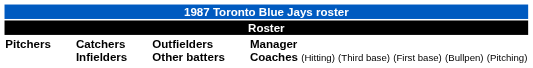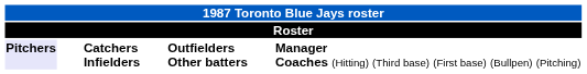Pitchers | column 1: no background -> lavender background
